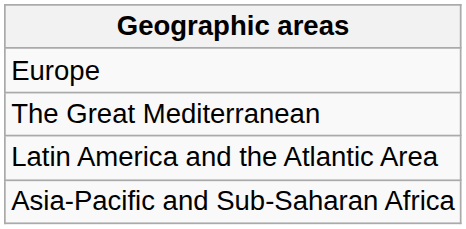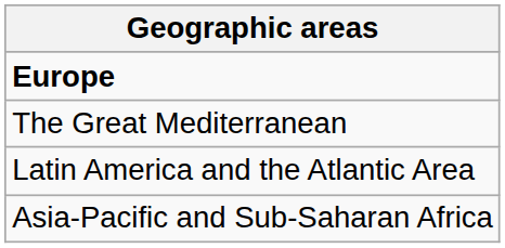row 2 | column 1: normal -> bold
